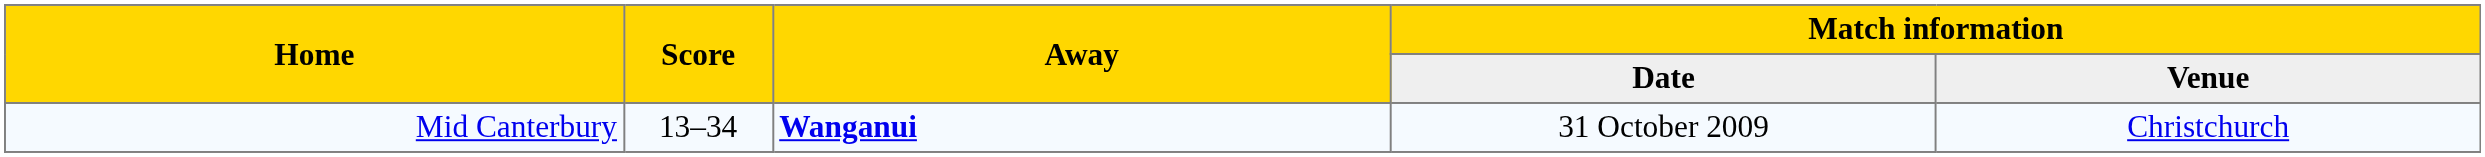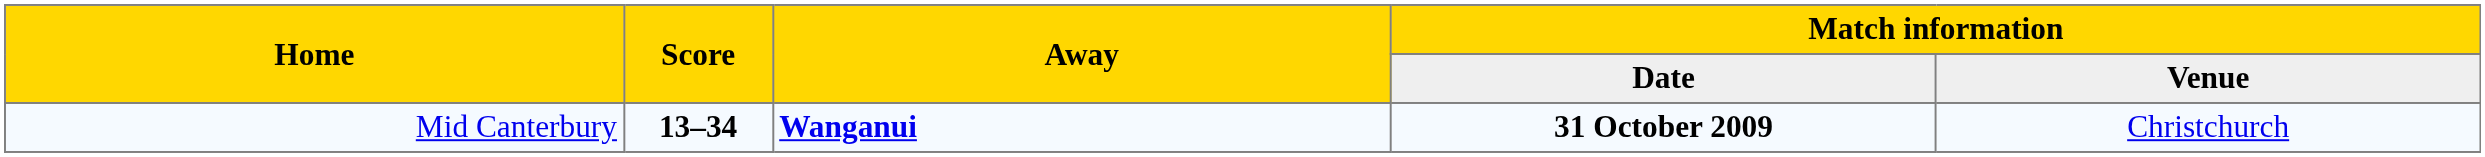Mid Canterbury | Score: normal -> bold
Mid Canterbury | Match information / Date: normal -> bold
